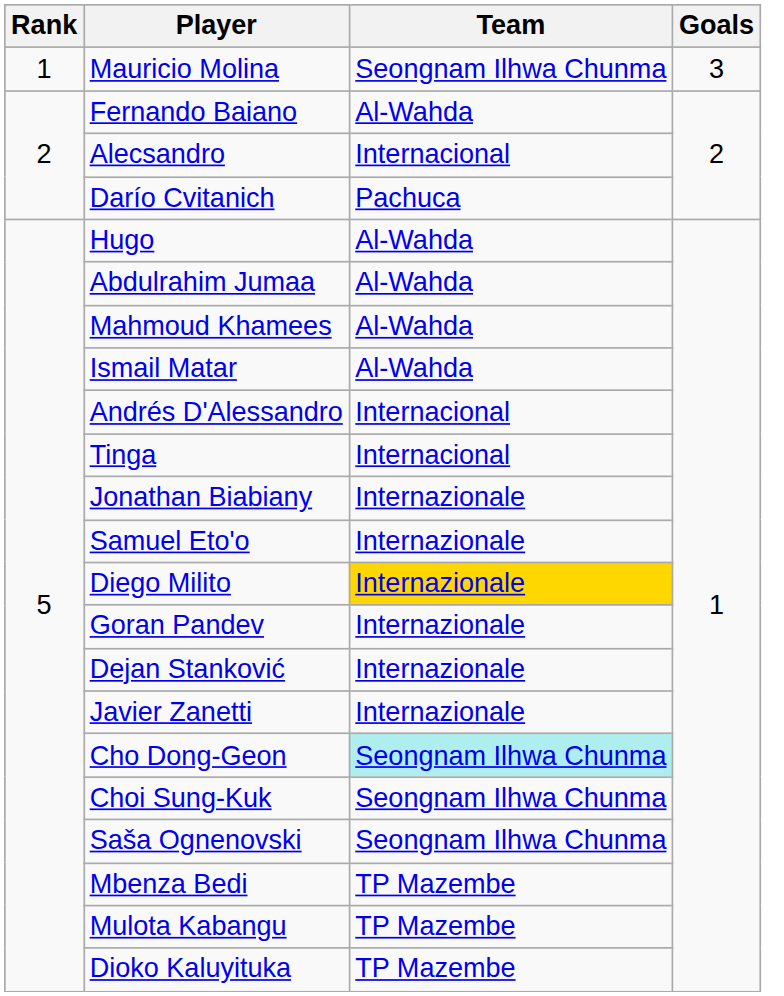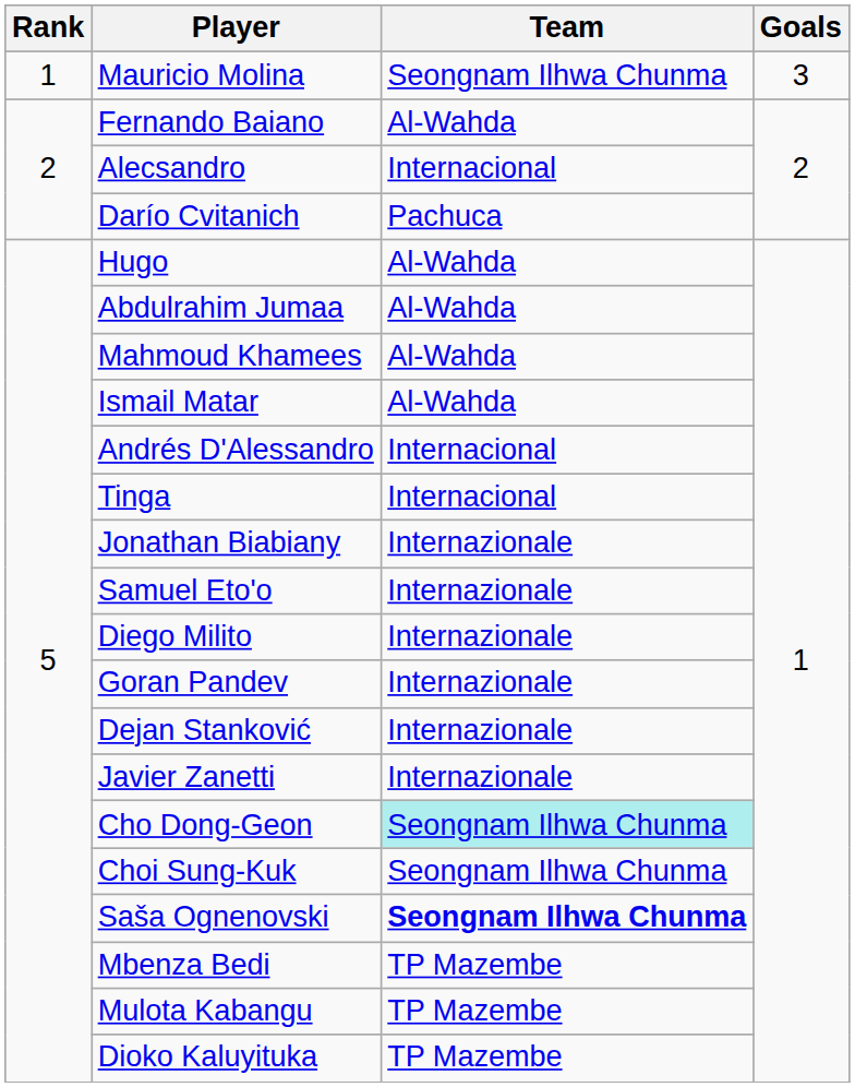Diego Milito | Team: gold background -> no background
Saša Ognenovski | Team: normal -> bold
